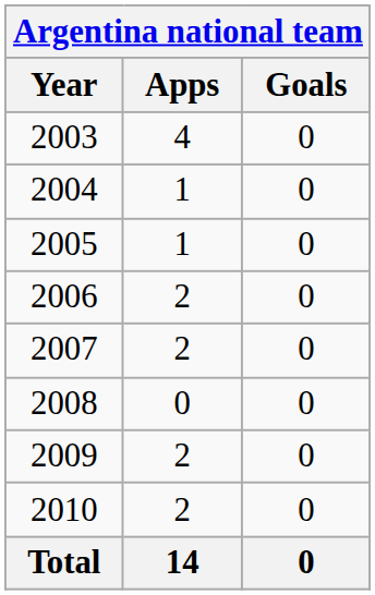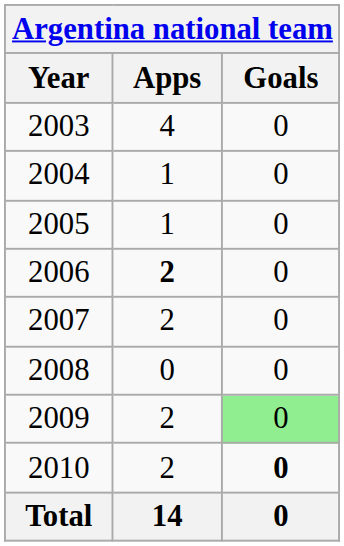2006 | Apps: normal -> bold
2009 | Goals: no background -> lightgreen background
2010 | Goals: normal -> bold
